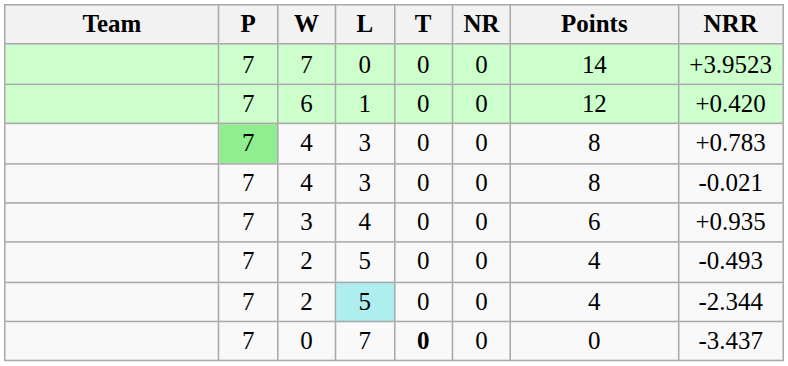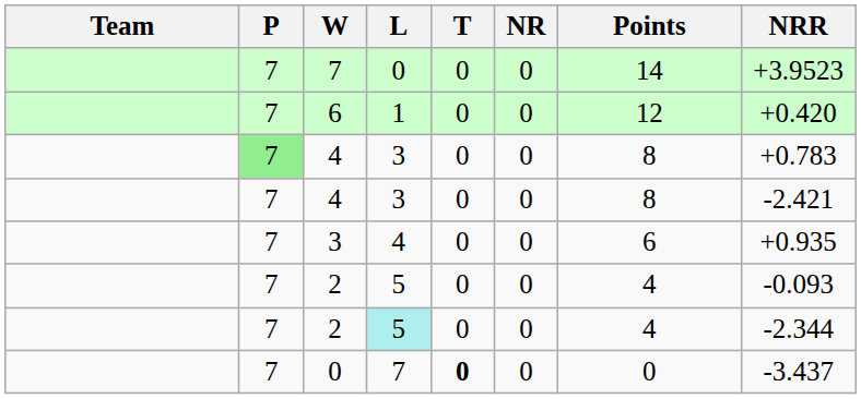row 5 | NRR: -0.021 -> -2.421
row 7 | NRR: -0.493 -> -0.093
